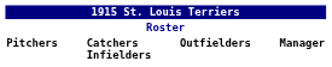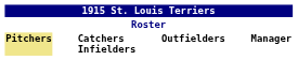Pitchers | column 1: no background -> khaki background
